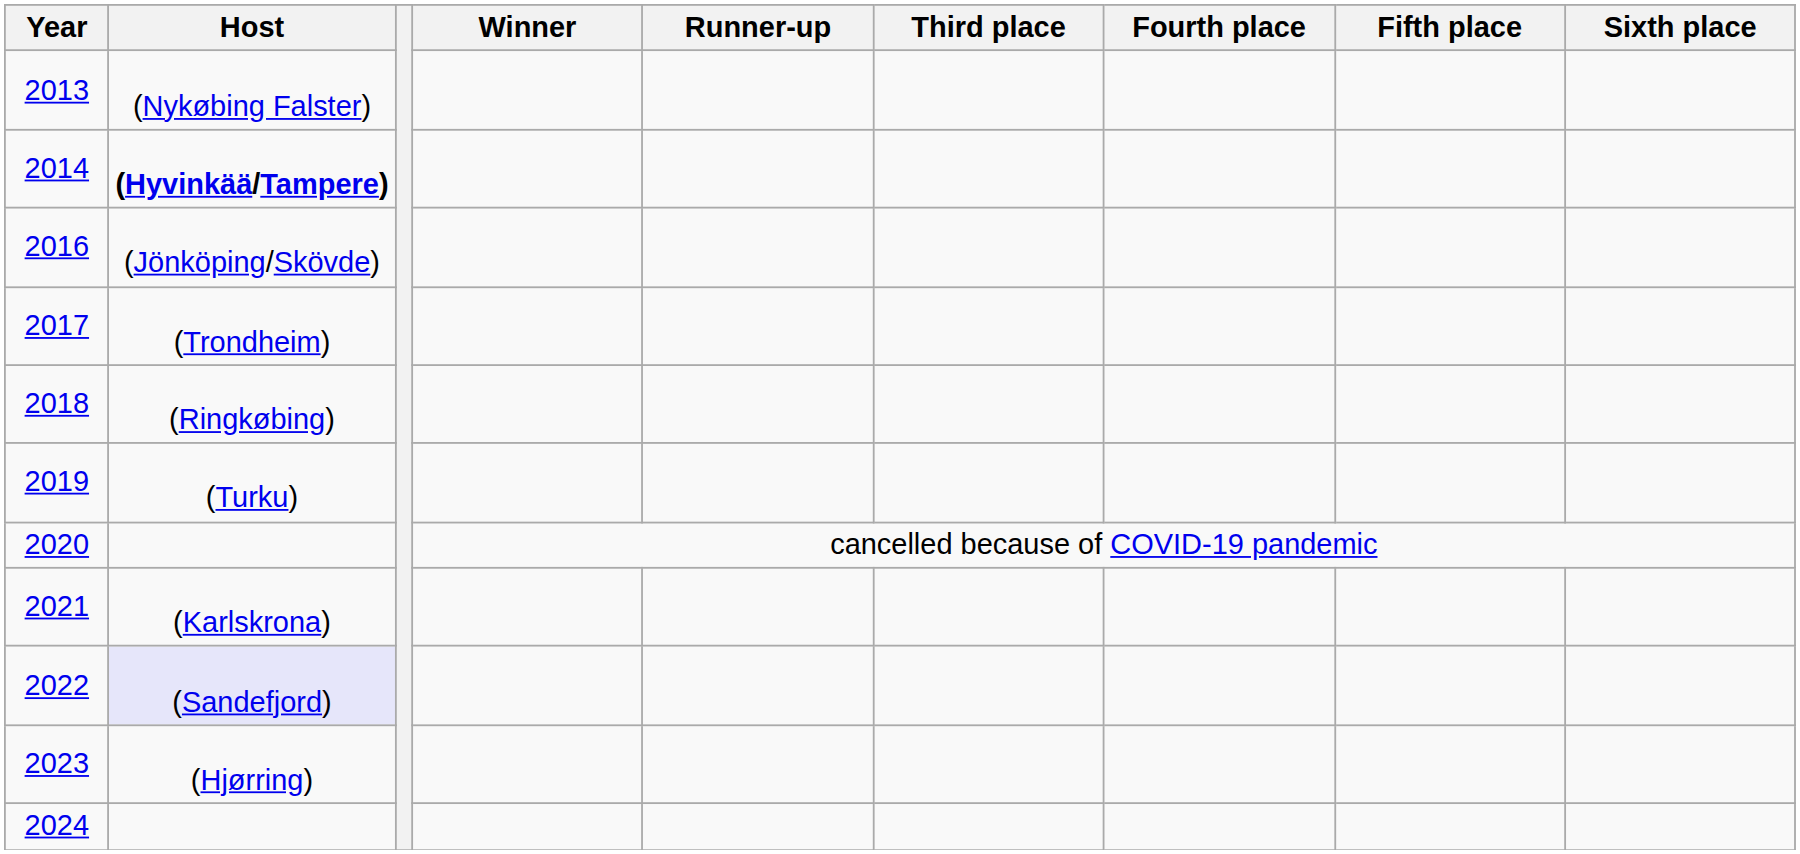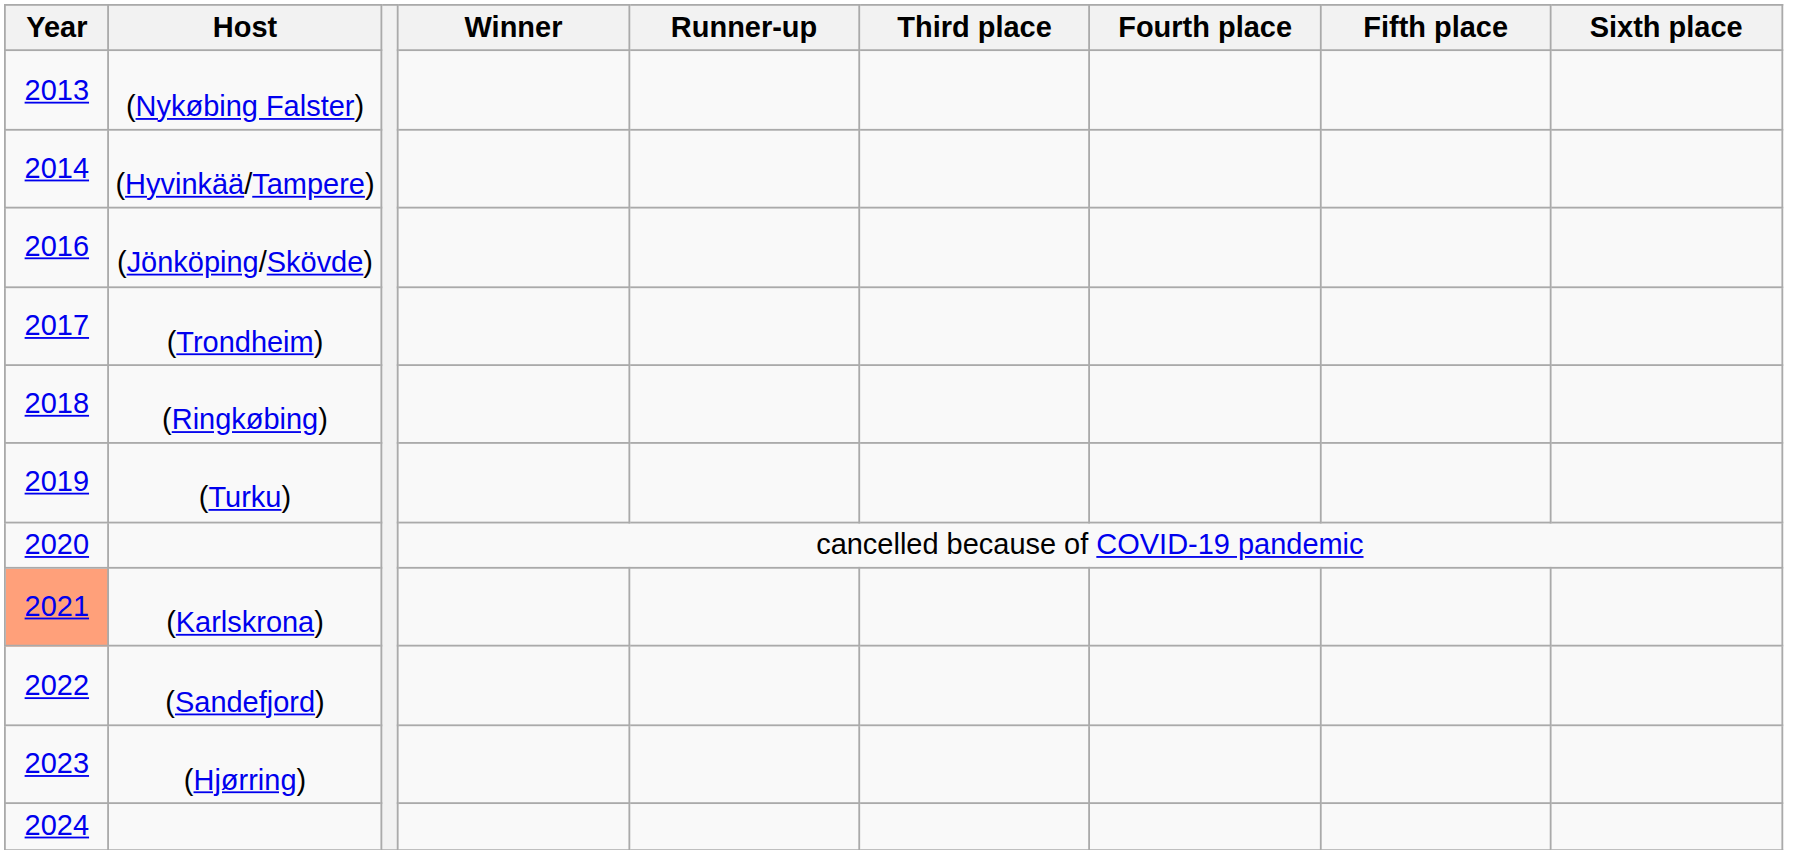(Hyvinkää/Tampere) | Host: bold -> normal
(Karlskrona) | Year: no background -> lightsalmon background
(Sandefjord) | Host: lavender background -> no background
